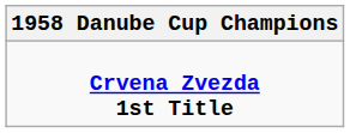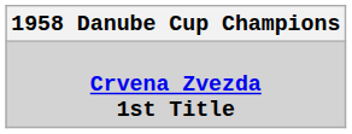row 2 | column 1: no background -> lightgrey background
